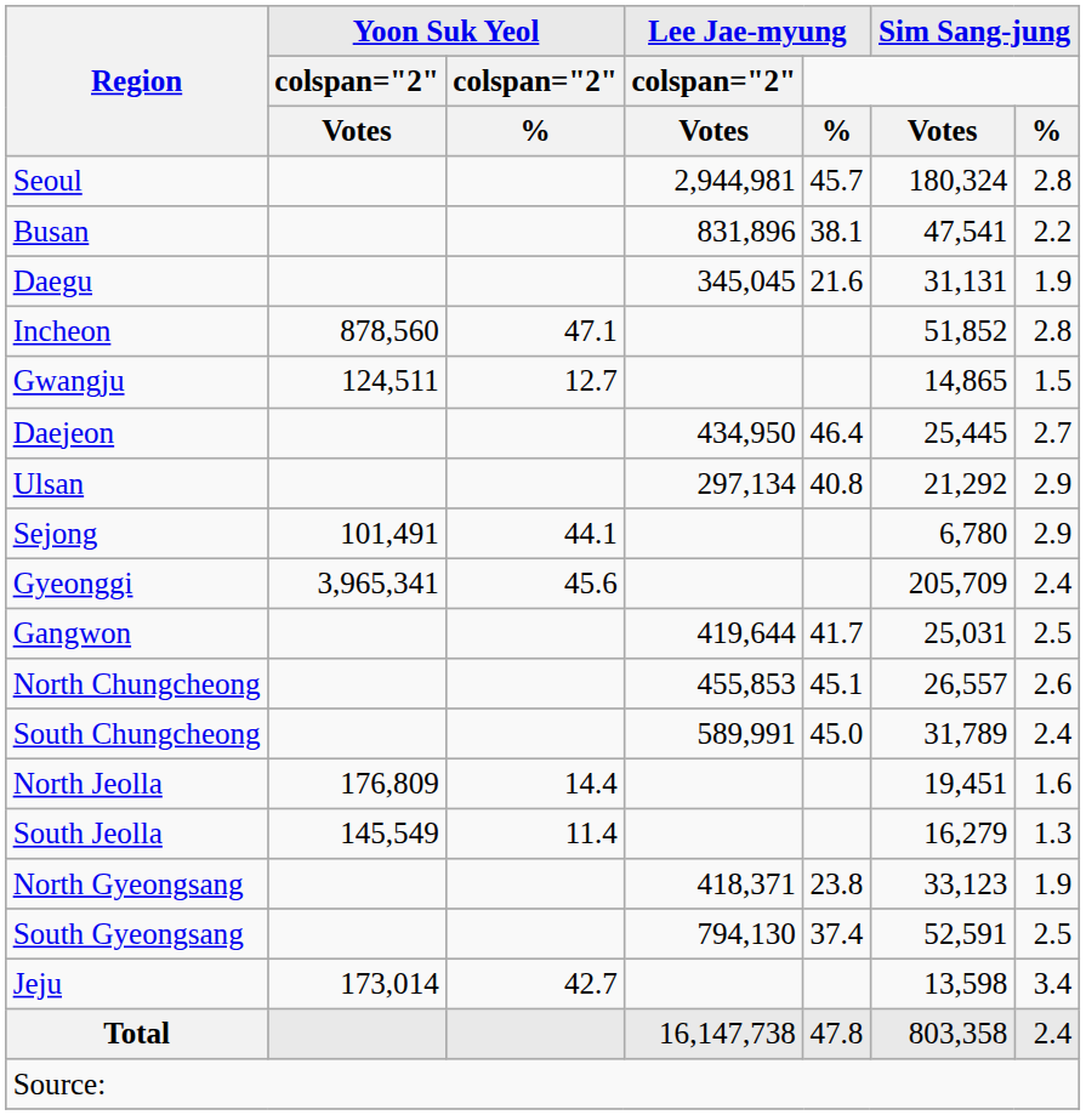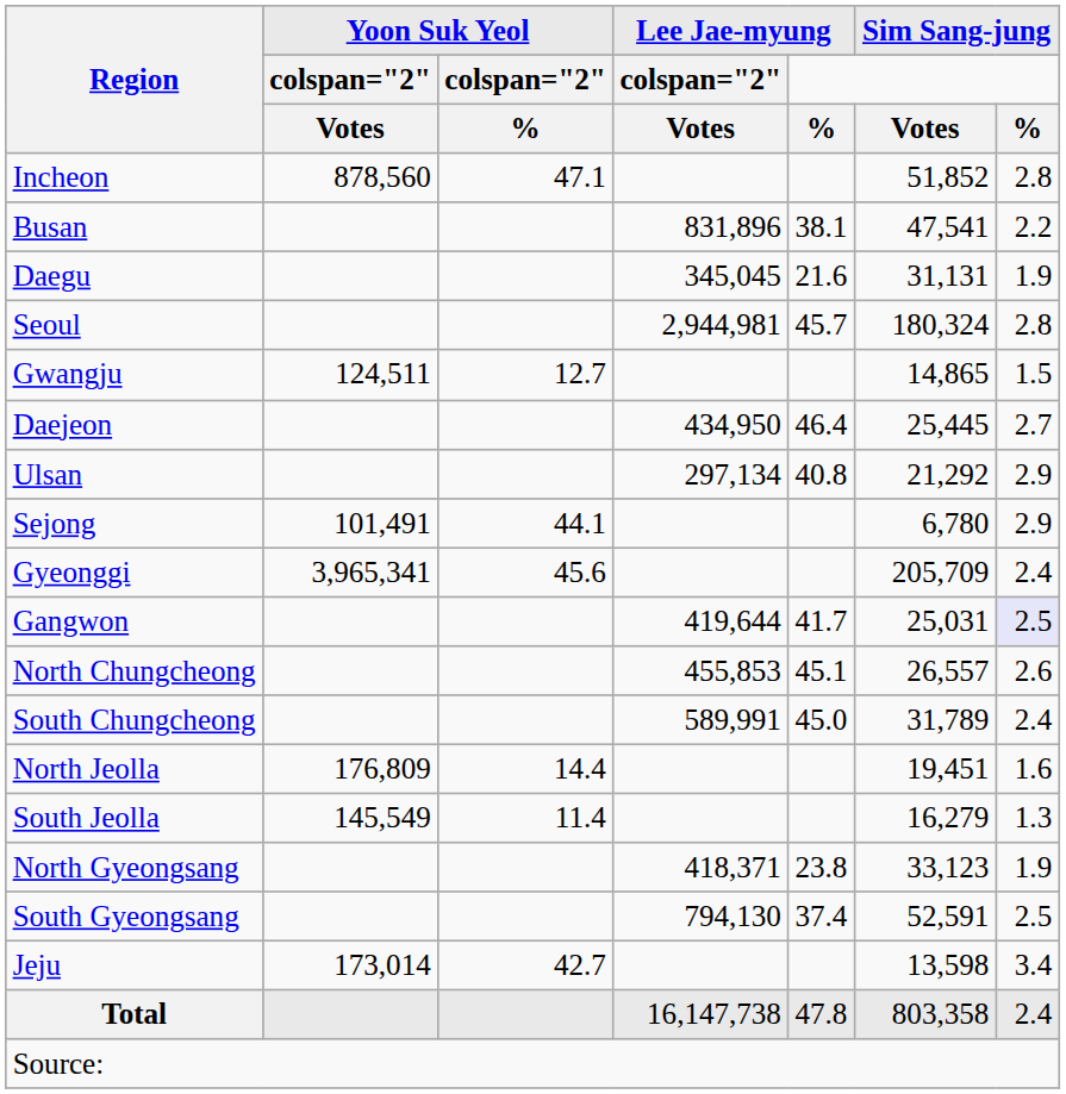rows swapped: Seoul <-> Incheon
Gangwon | Sim Sang-jung / %: no background -> lavender background
